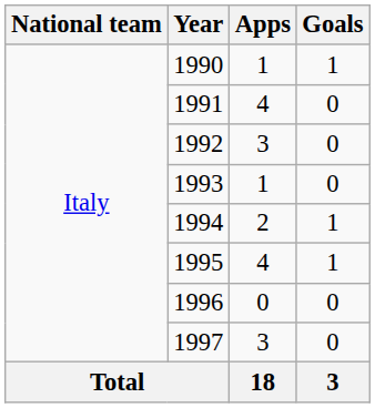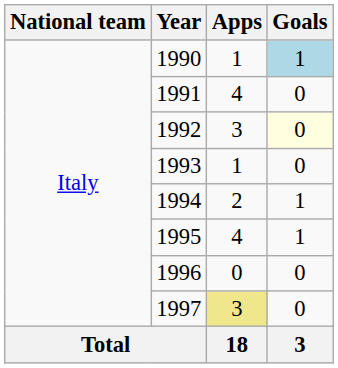1990 | Goals: no background -> lightblue background
1992 | Goals: no background -> lightyellow background
1997 | Apps: no background -> khaki background
